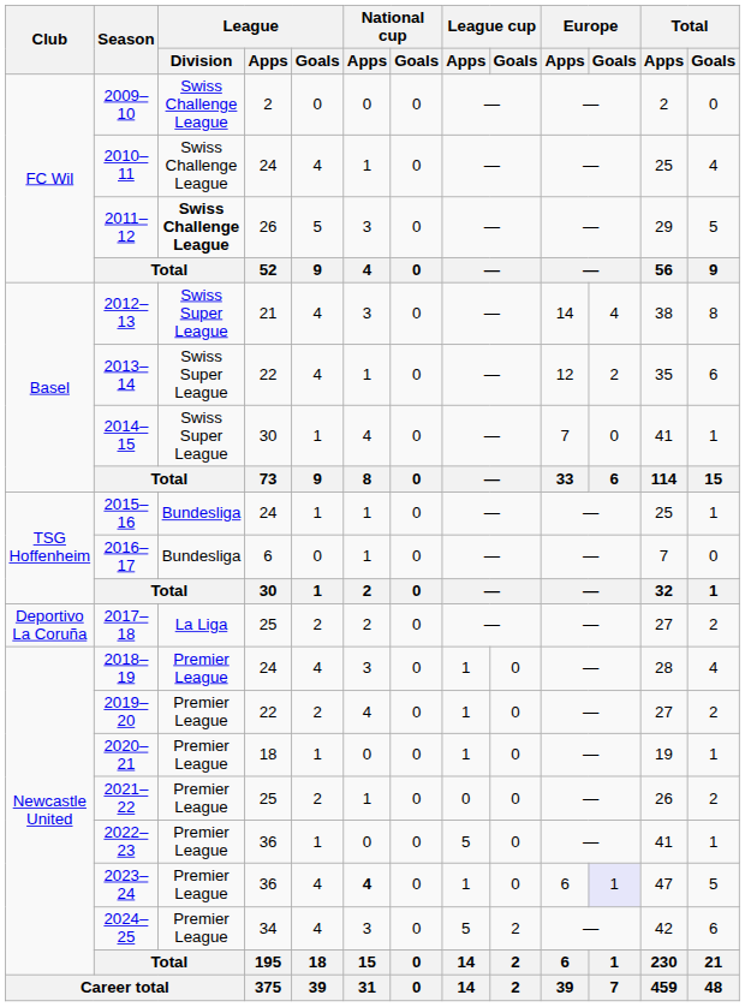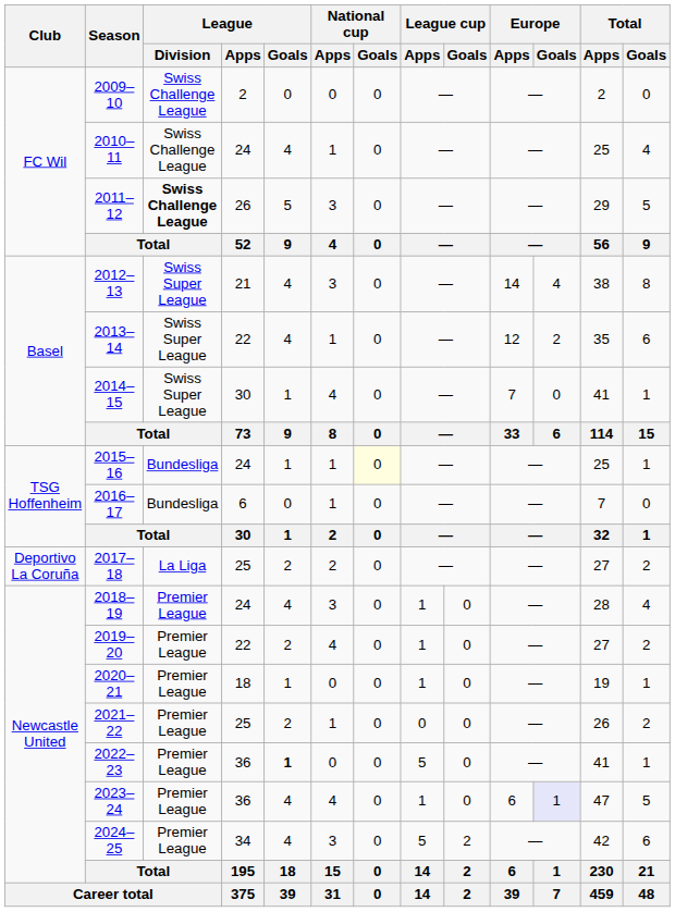2015–16 | National cup / Goals: no background -> lightyellow background
2022–23 | League / Goals: normal -> bold
2023–24 | National cup / Apps: bold -> normal
